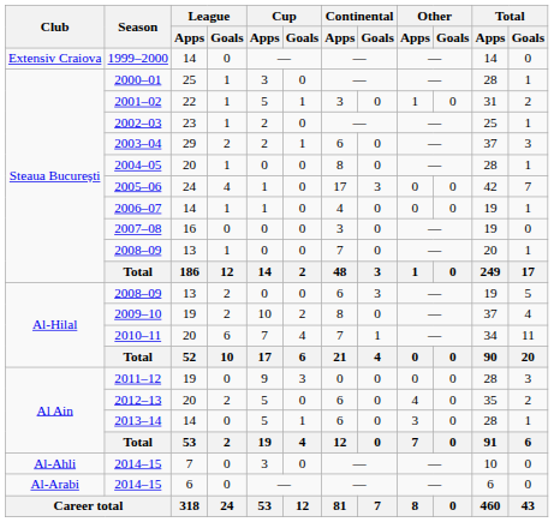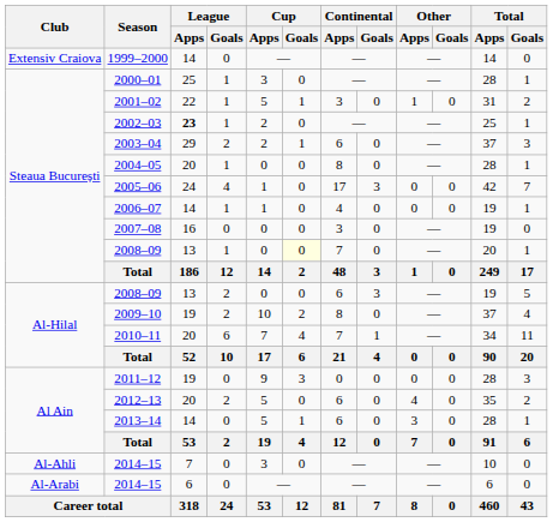2002–03 | League / Apps: normal -> bold
Steaua București / 2008–09 | Cup / Goals: no background -> lightyellow background
